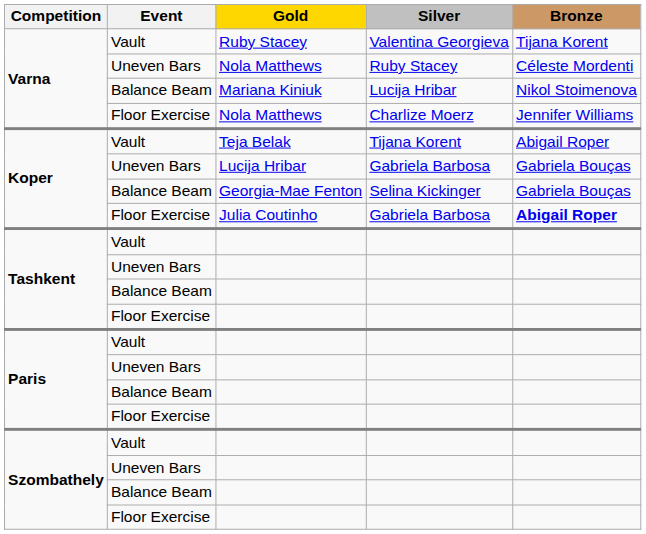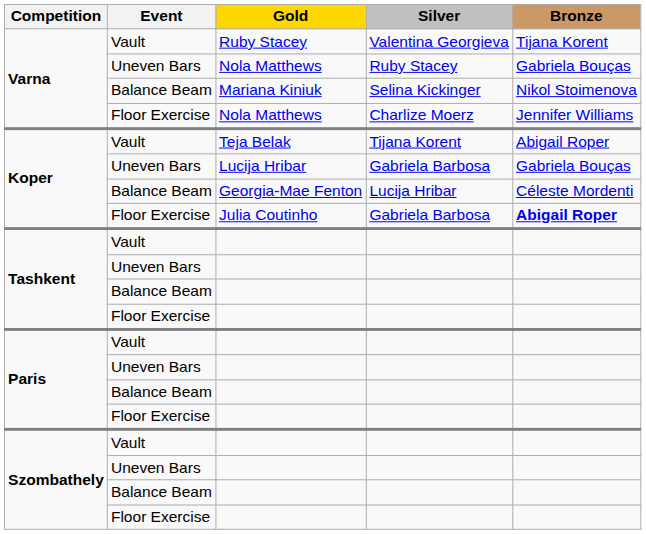Uneven Bars / Nola Matthews | Bronze: Céleste Mordenti -> Gabriela Bouças
Mariana Kiniuk | Silver: Lucija Hribar -> Selina Kickinger
Georgia-Mae Fenton | Silver: Selina Kickinger -> Lucija Hribar
Georgia-Mae Fenton | Bronze: Gabriela Bouças -> Céleste Mordenti
